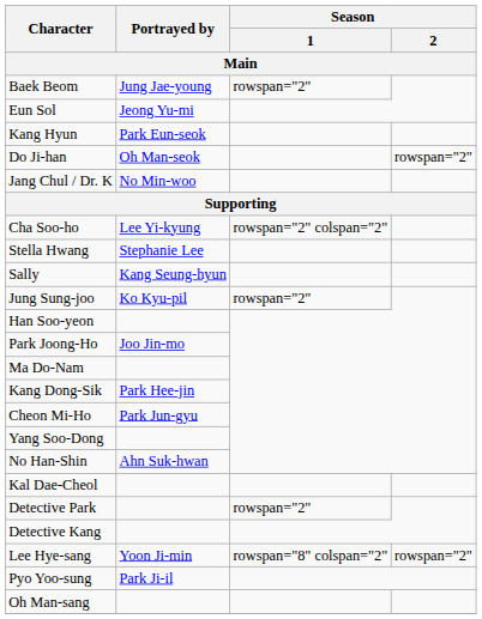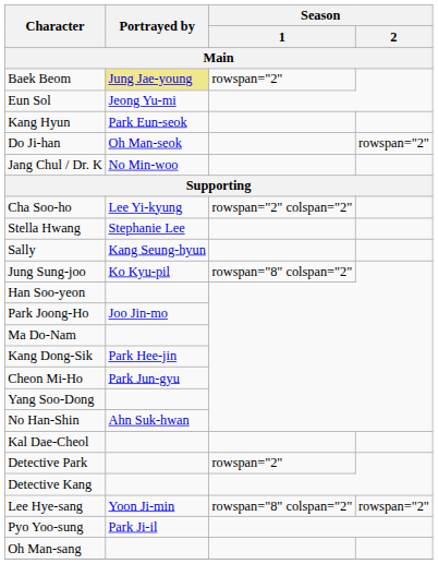Baek Beom | Portrayed by: no background -> khaki background
Jung Sung-joo | Season / 1: rowspan="2" -> rowspan="8" colspan="2"
